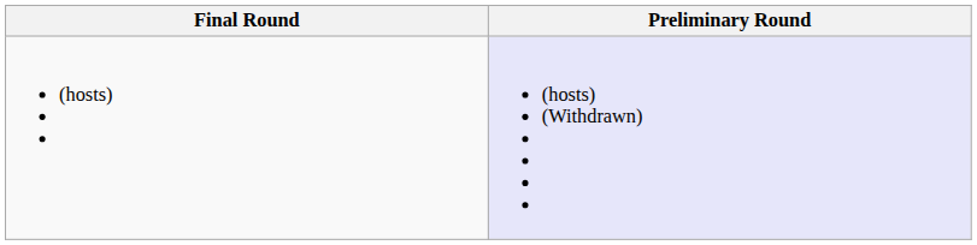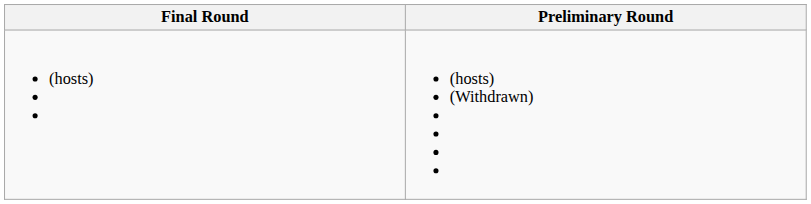(hosts) | Preliminary Round: lavender background -> no background
